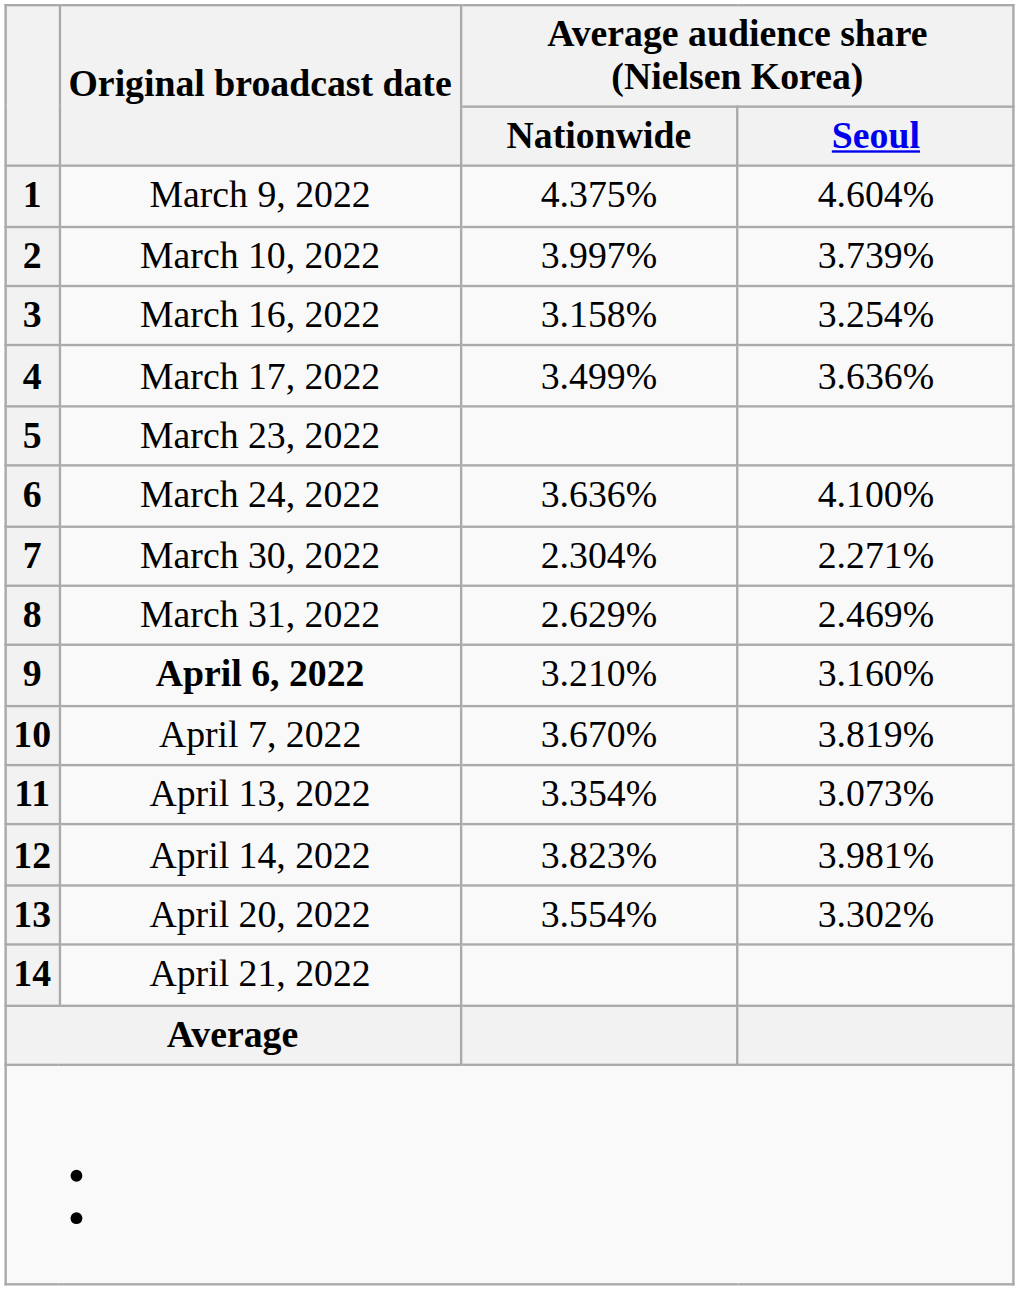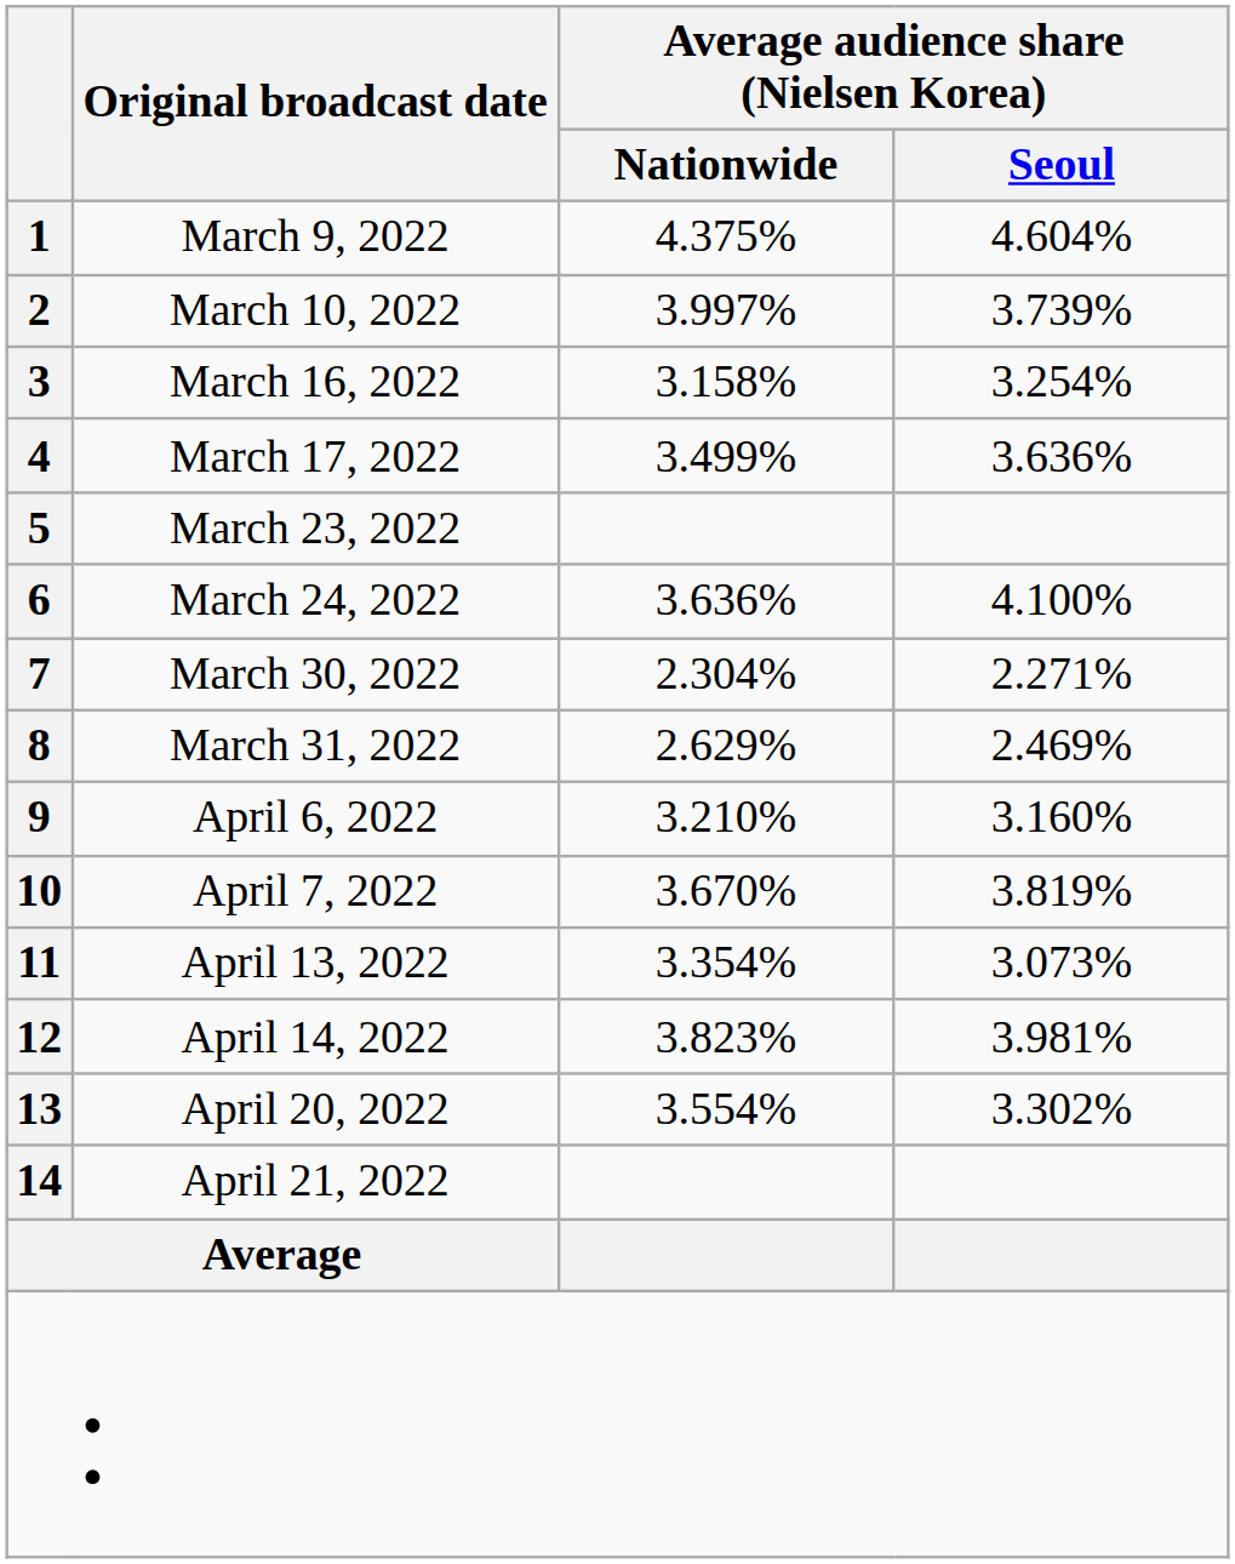9 | Original broadcast date: bold -> normal
